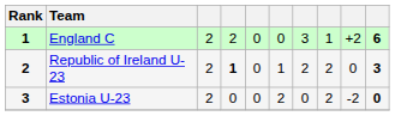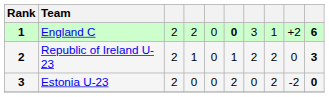England C | column 6: normal -> bold
Republic of Ireland U-23 | column 4: bold -> normal
